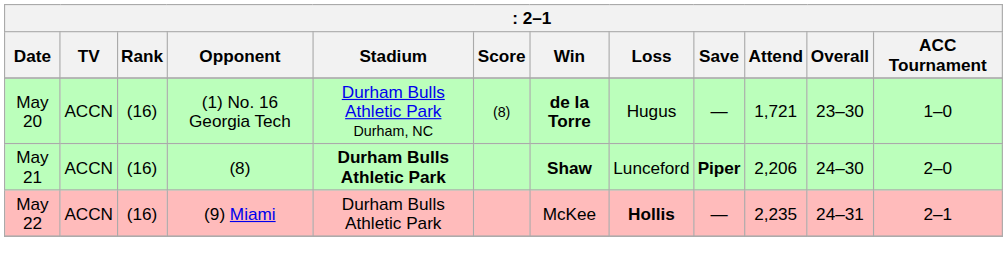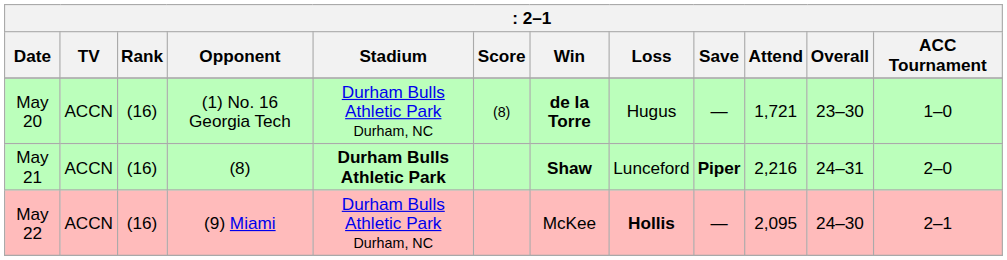May 21 | Attend: 2,206 -> 2,216
May 21 | Overall: 24–30 -> 24–31
May 22 | Stadium: Durham Bulls Athletic Park -> Durham Bulls Athletic Park Durham, NC
May 22 | Attend: 2,235 -> 2,095
May 22 | Overall: 24–31 -> 24–30
